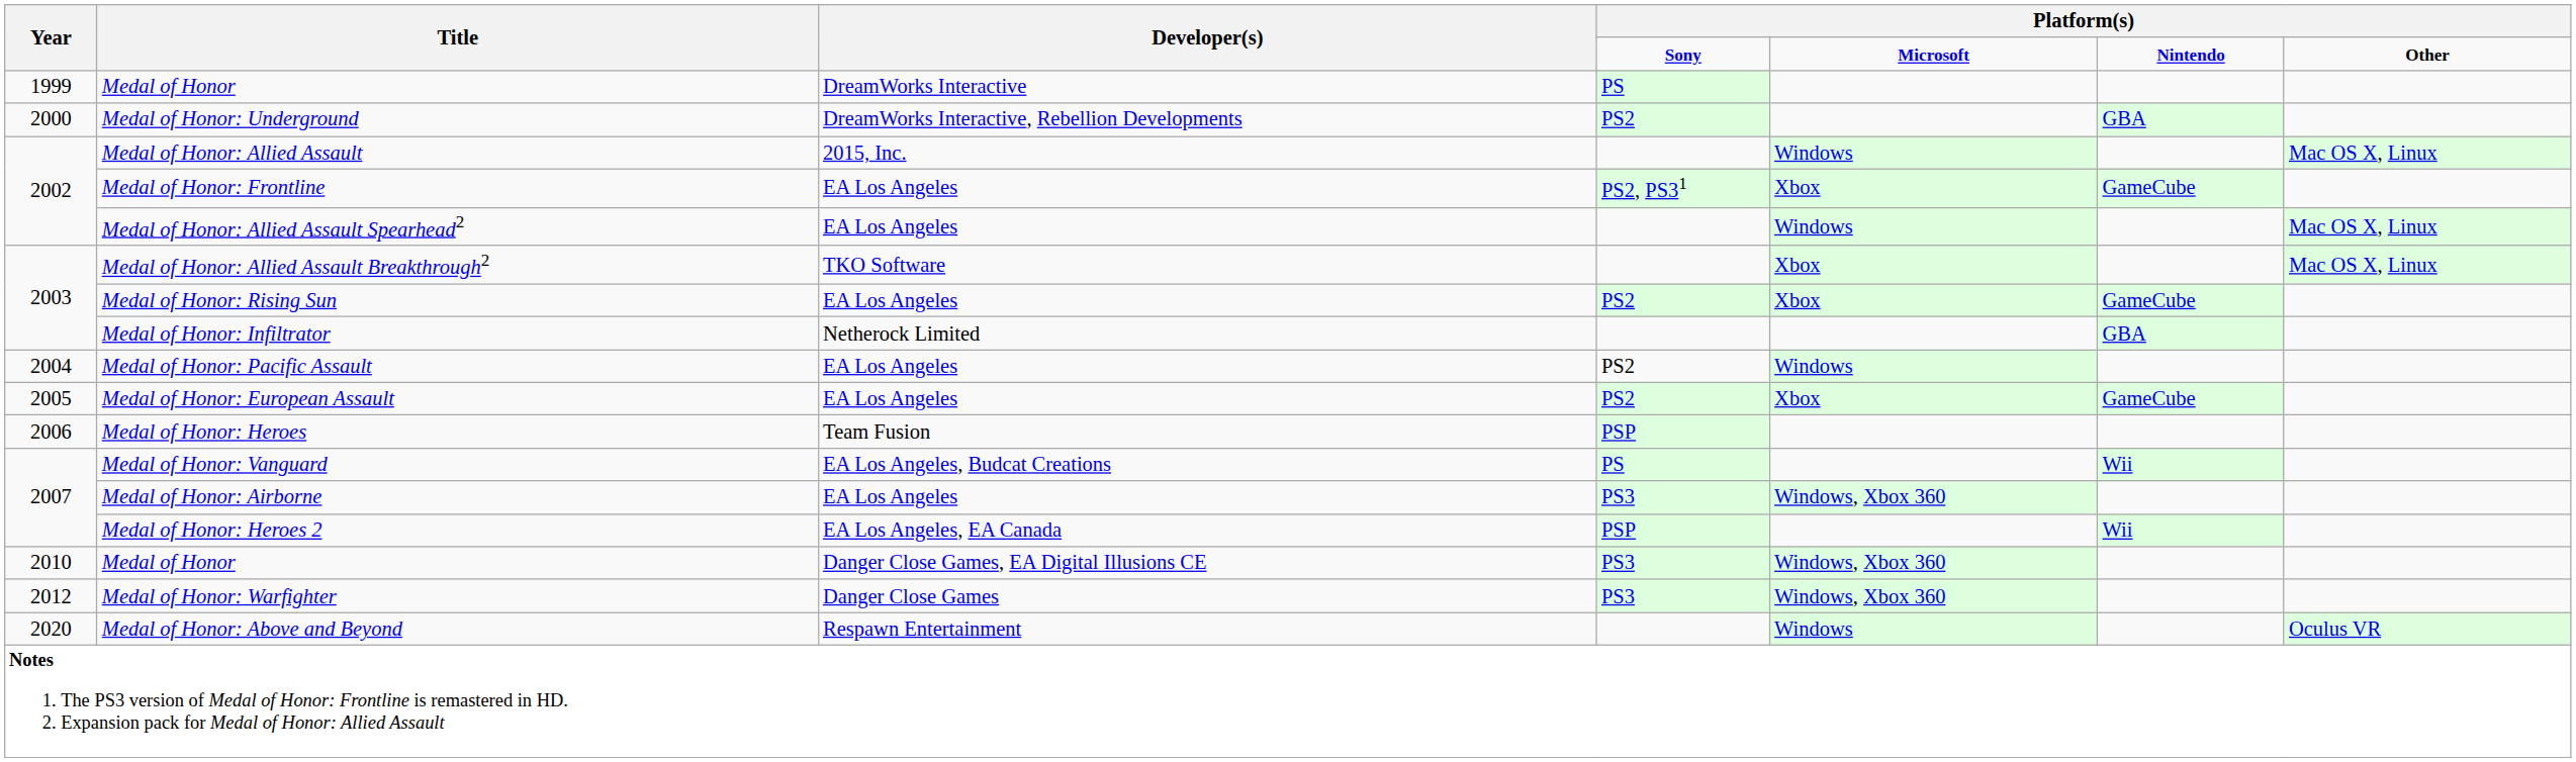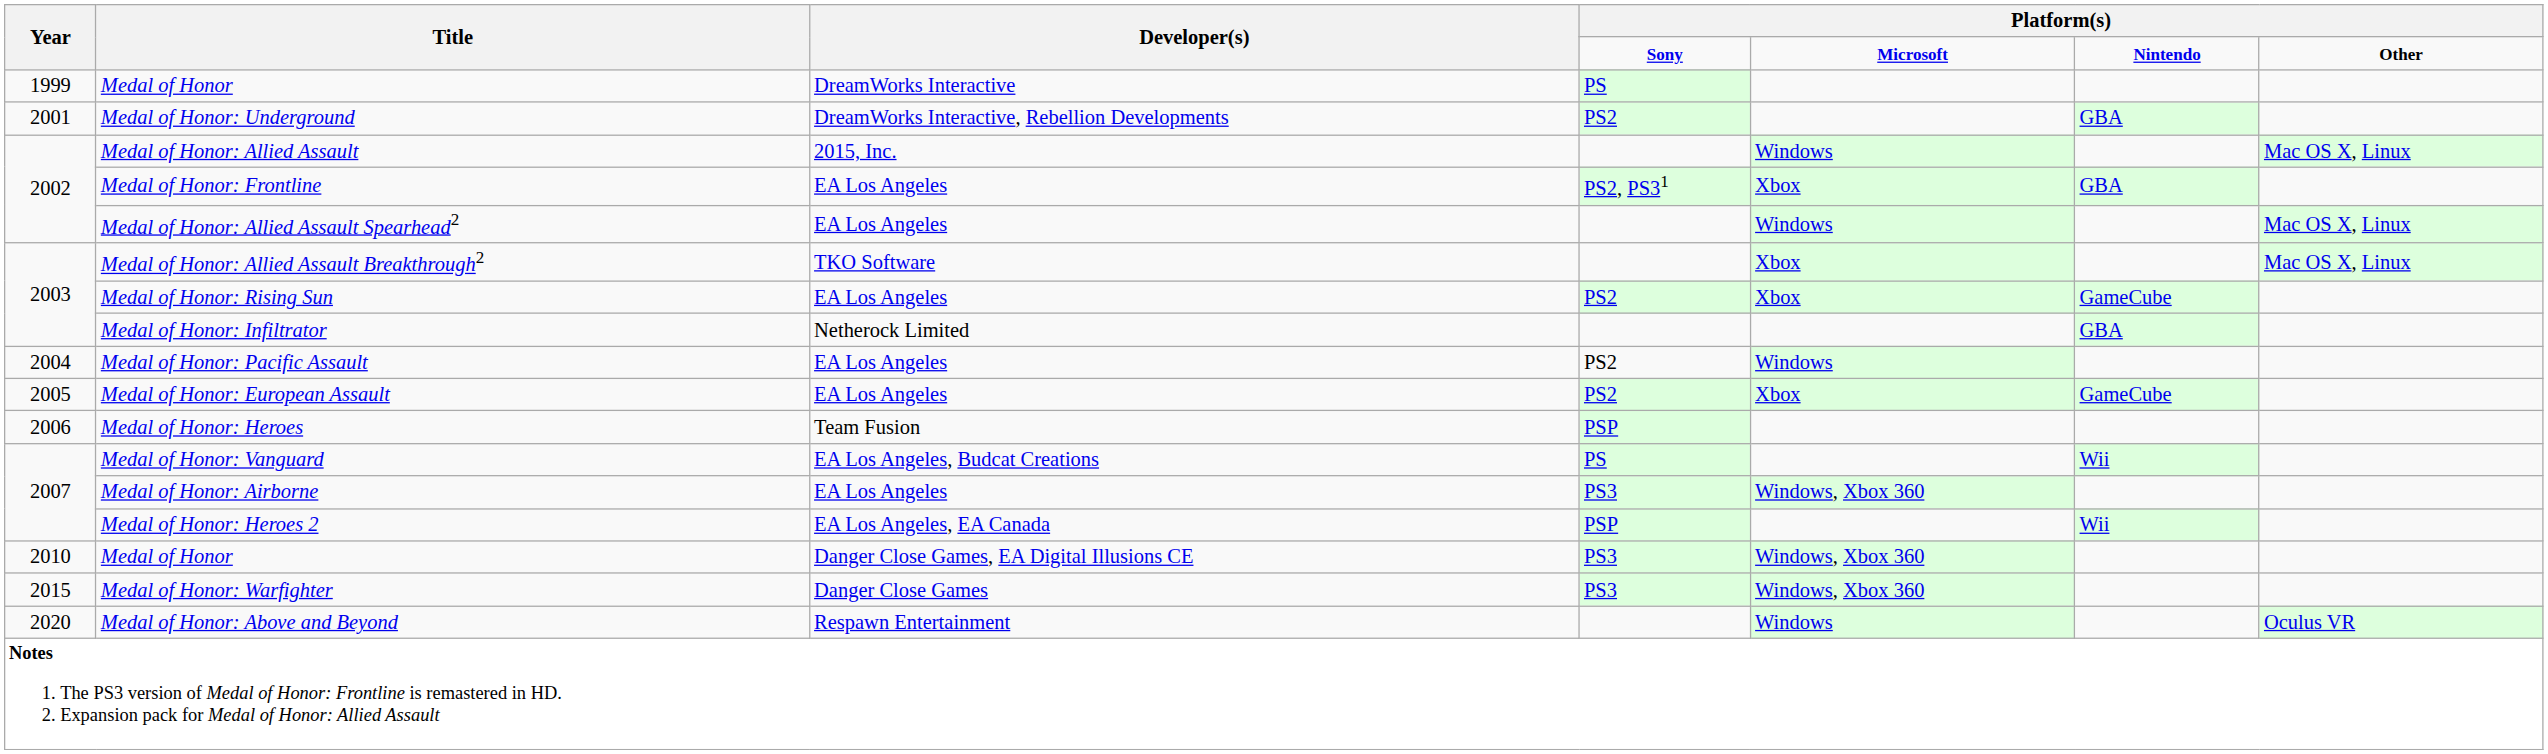Medal of Honor: Underground | Year: 2000 -> 2001
Medal of Honor: Frontline | column 6: GameCube -> GBA
Medal of Honor: Warfighter | Year: 2012 -> 2015
